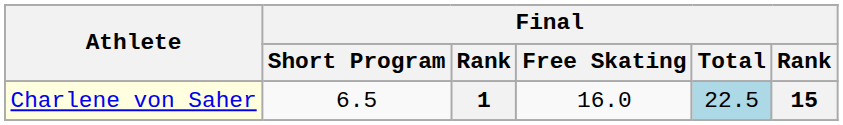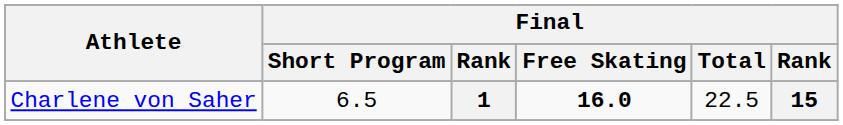1 | Athlete: lightyellow background -> no background
1 | Final / Free Skating: normal -> bold
1 | Final / Total: lightblue background -> no background
